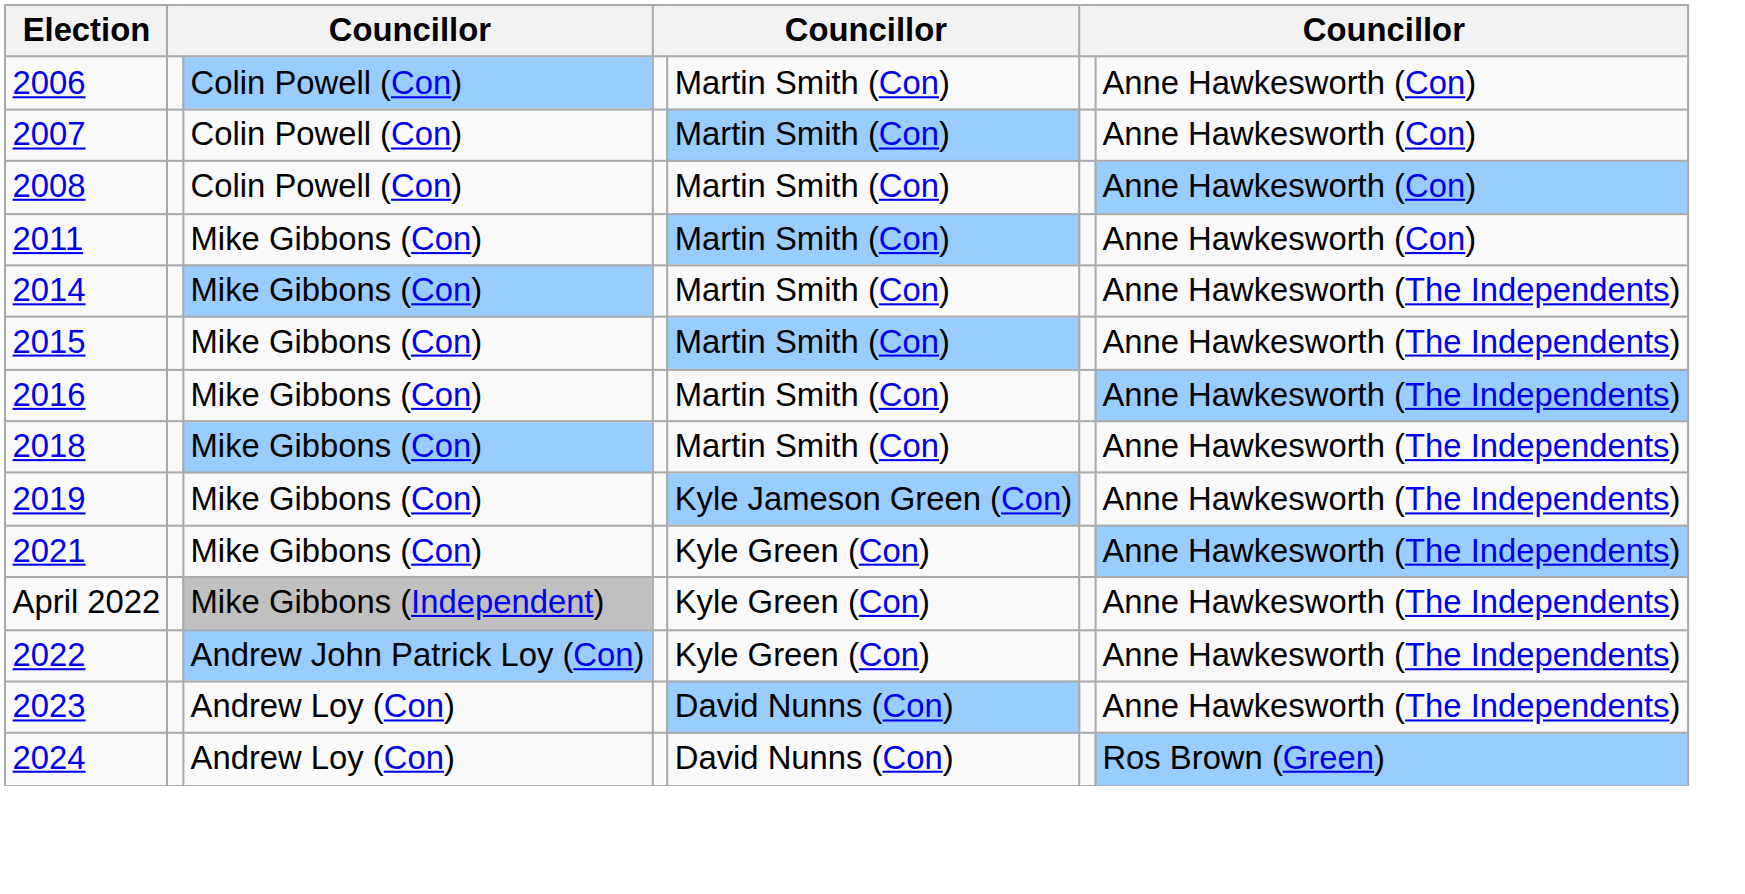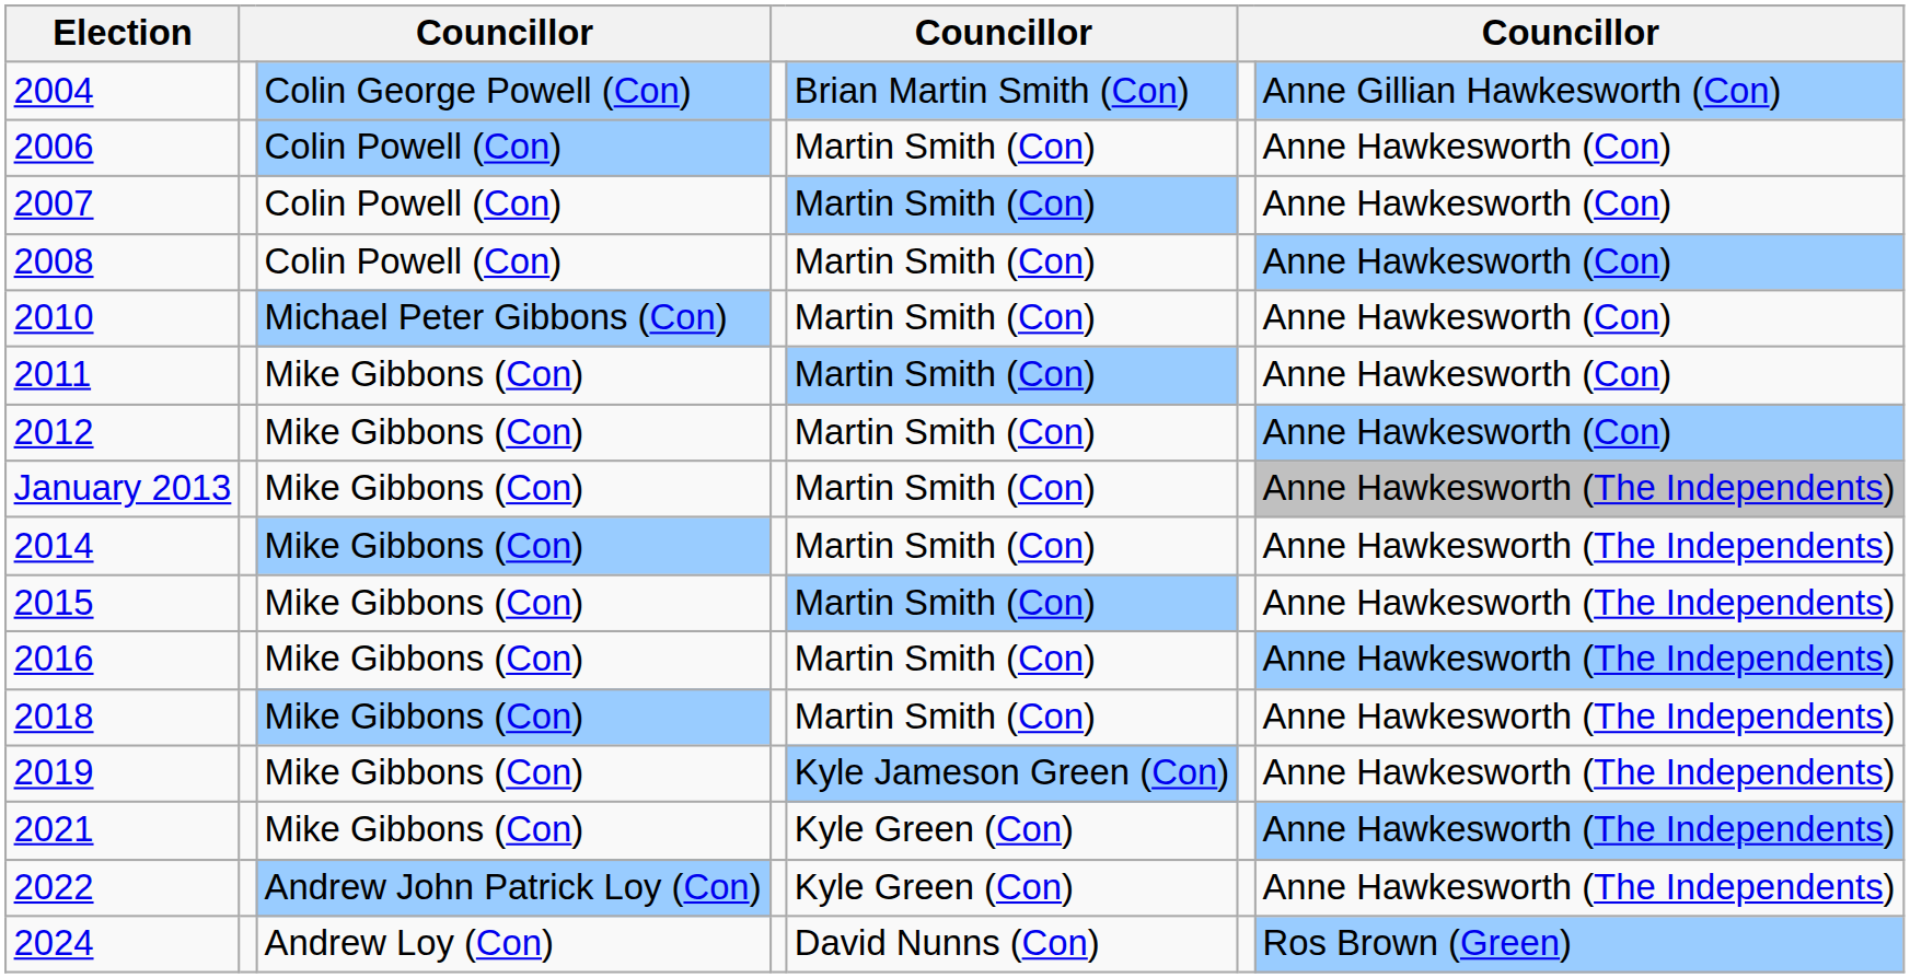+ row: 2004 | Colin George Powell (Con) | Brian Martin Smith (Con) | Anne Gillian Hawkesworth (Con)
+ row: 2010 | Michael Peter Gibbons (Con) | Martin Smith (Con) | Anne Hawkesworth (Con)
+ row: 2012 | Mike Gibbons (Con) | Martin Smith (Con) | Anne Hawkesworth (Con)
+ row: January 2013 | Mike Gibbons (Con) | Martin Smith (Con) | Anne Hawkesworth (The Independents)
- row: April 2022 | Mike Gibbons (Independent) | Kyle Green (Con) | Anne Hawkesworth (The Independents)
- row: 2023 | Andrew Loy (Con) | David Nunns (Con) | Anne Hawkesworth (The Independents)
